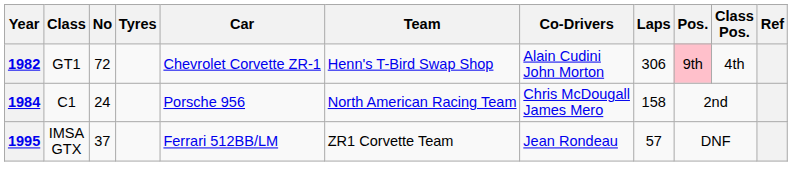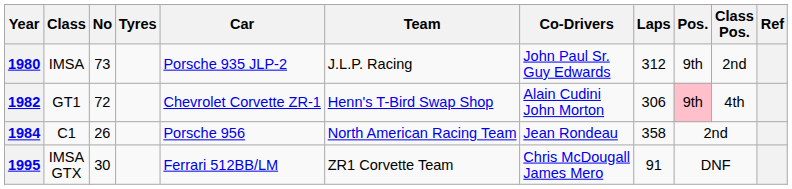+ row: 1980 | IMSA | 73 | Porsche 935 JLP-2 | J.L.P. Racing | John Paul Sr. Guy Edwards | 312 | 9th | 2nd
1984 | No: 24 -> 26
1984 | Co-Drivers: Chris McDougall James Mero -> Jean Rondeau
1984 | Laps: 158 -> 358
1995 | No: 37 -> 30
1995 | Co-Drivers: Jean Rondeau -> Chris McDougall James Mero
1995 | Laps: 57 -> 91
